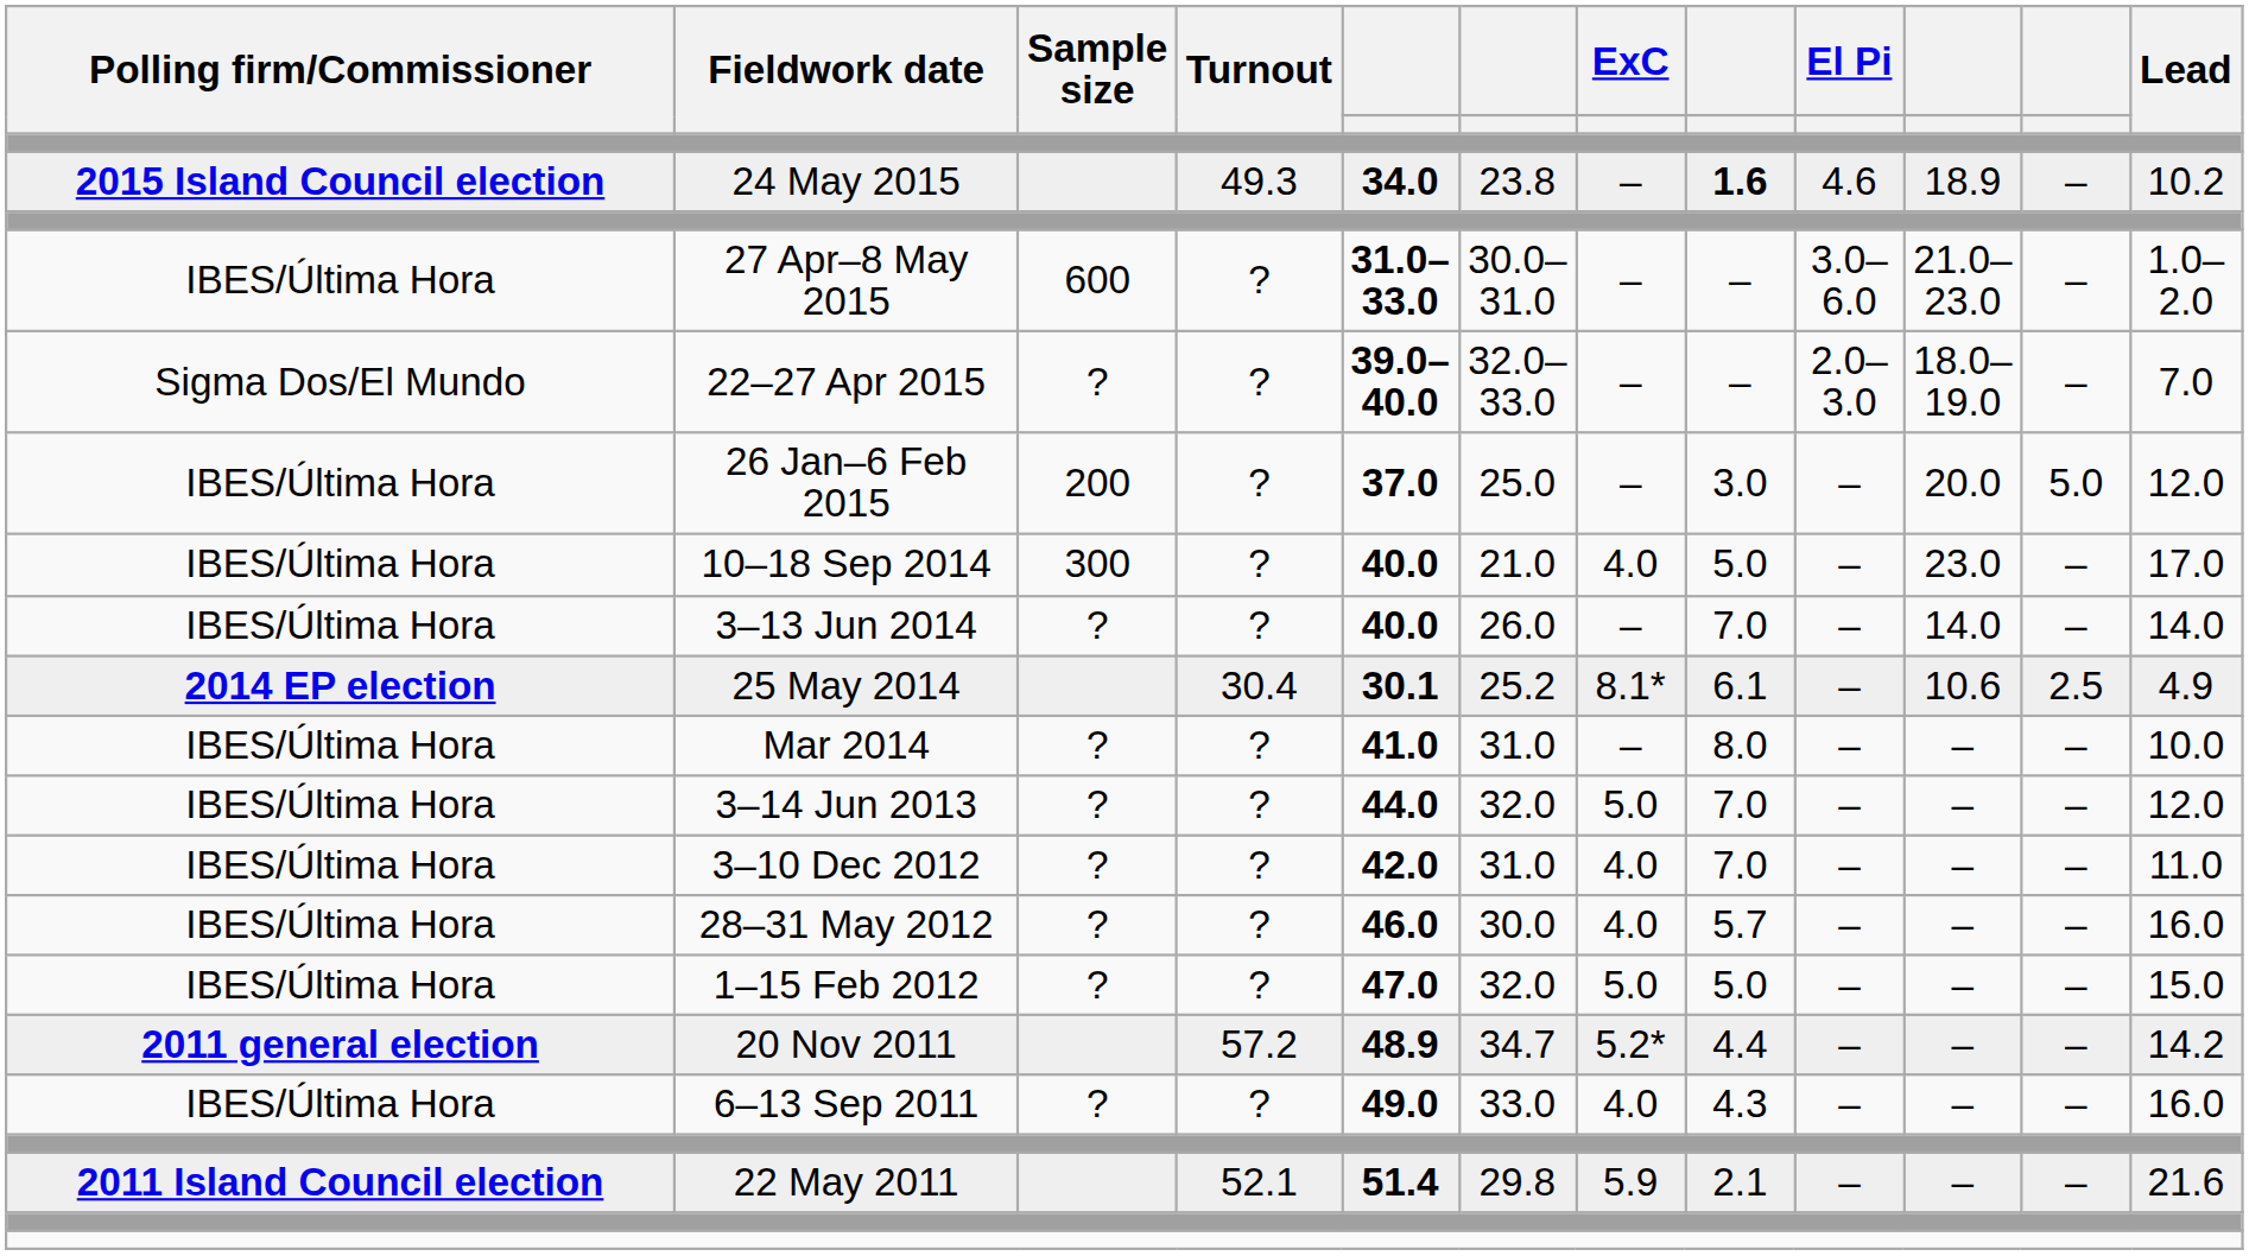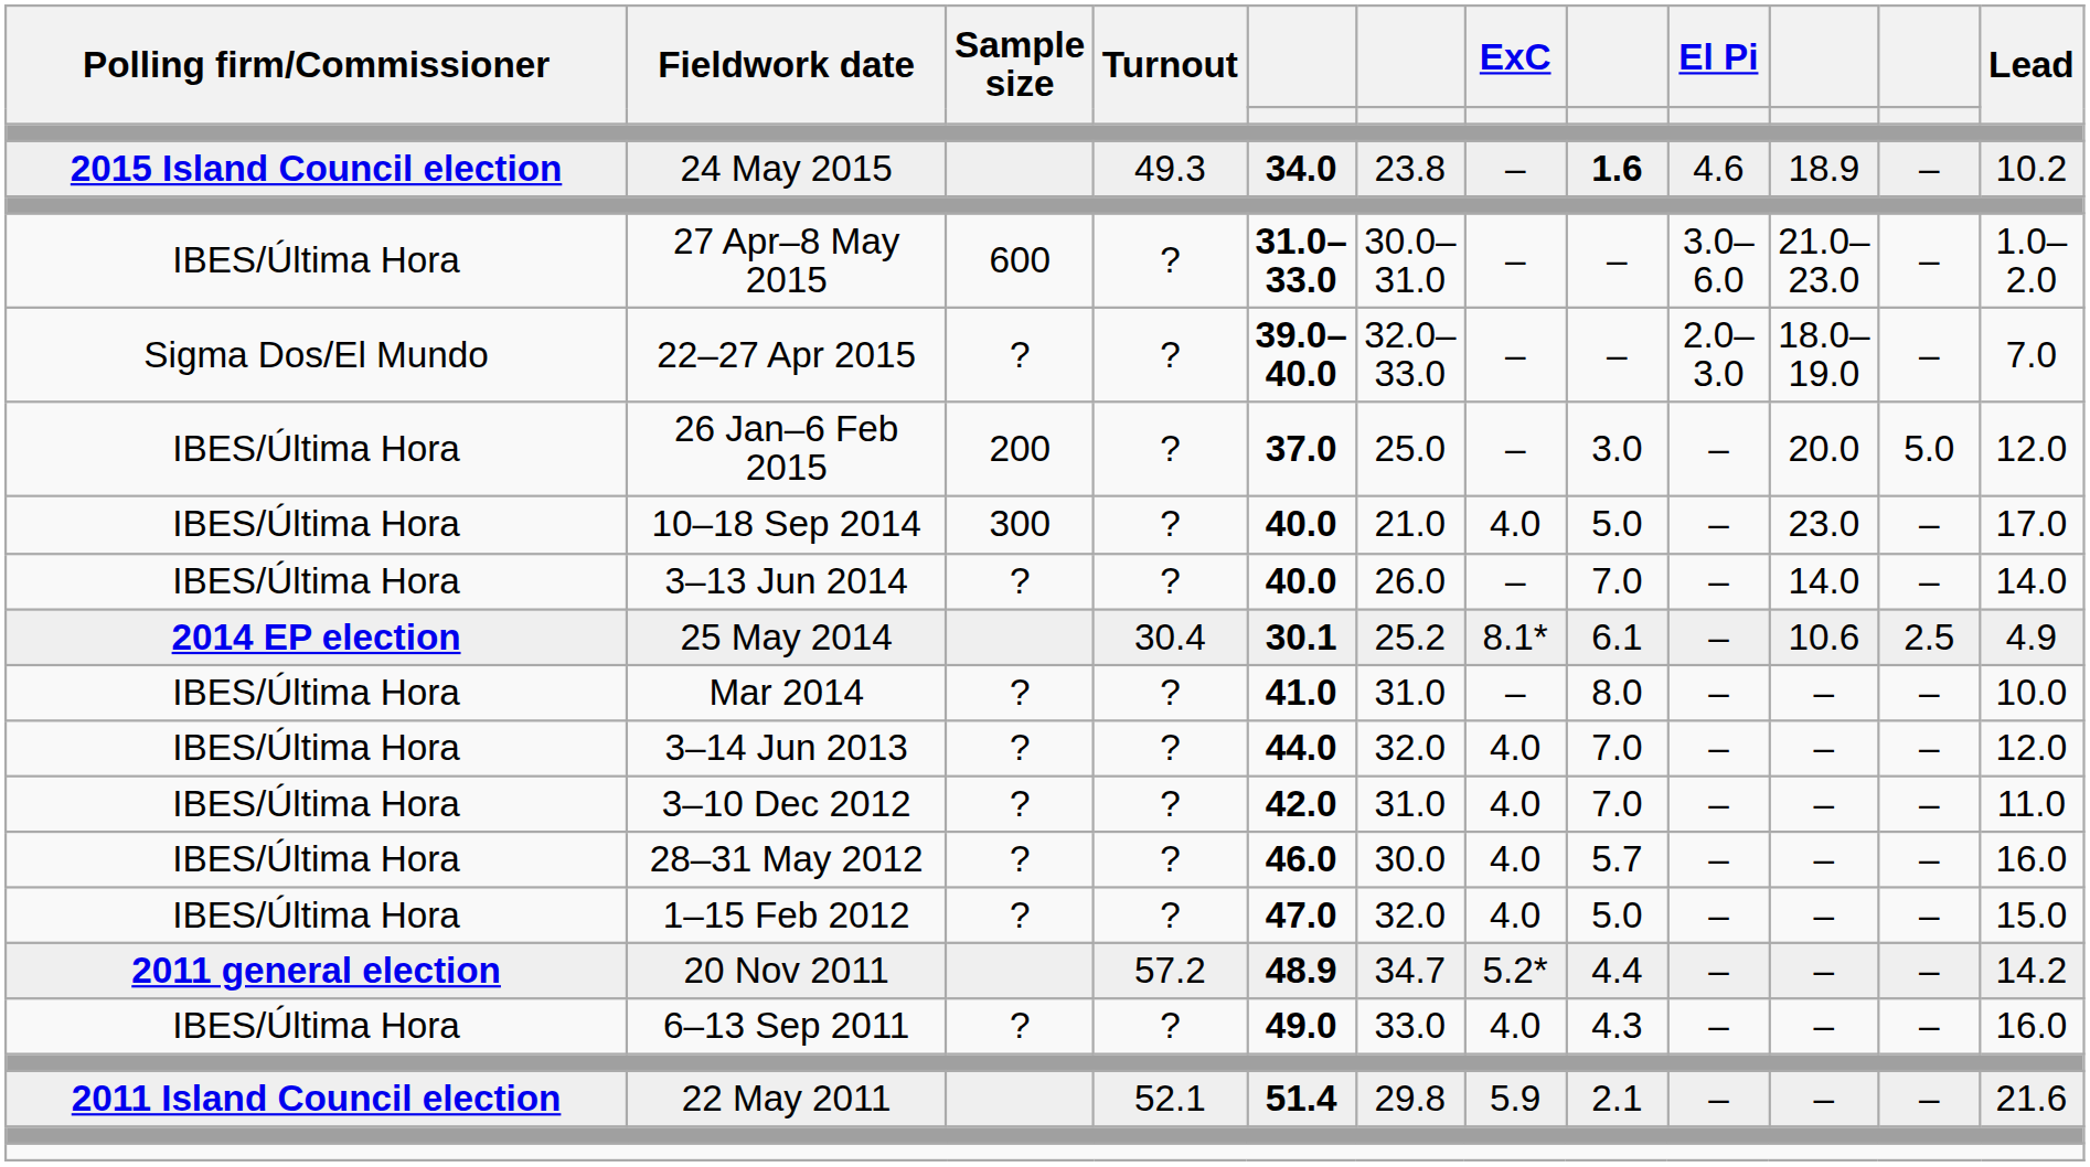3–14 Jun 2013 | ExC: 5.0 -> 4.0
1–15 Feb 2012 | ExC: 5.0 -> 4.0
